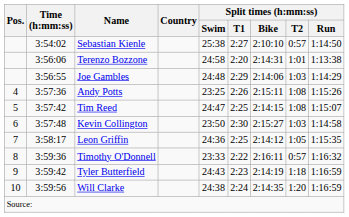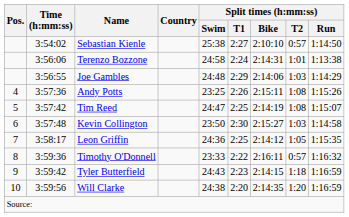Terenzo Bozzone | Split times (h:mm:ss) / T1: 2:20 -> 2:24
Tim Reed | Split times (h:mm:ss) / Bike: 2:14:15 -> 2:14:19
Tyler Butterfield | Split times (h:mm:ss) / Bike: 2:14:19 -> 2:14:15
Will Clarke | Split times (h:mm:ss) / T1: 2:24 -> 2:20
